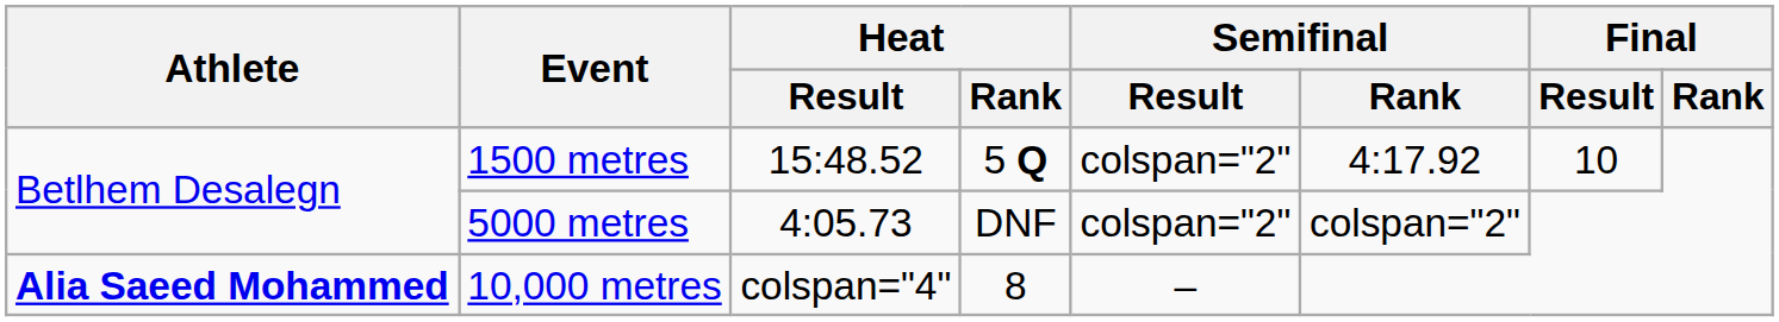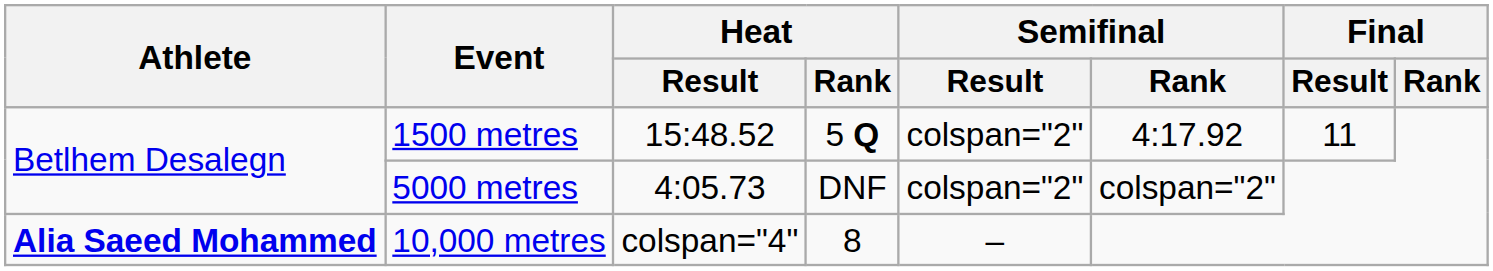1500 metres | Final / Result: 10 -> 11
